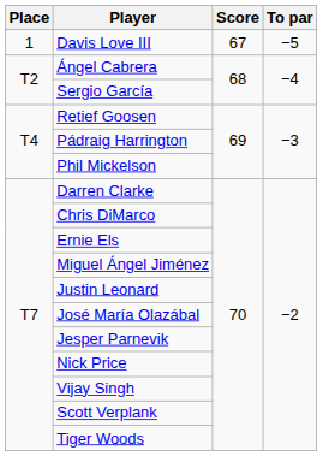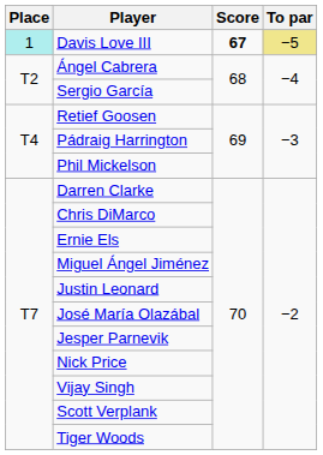Davis Love III | Place: no background -> paleturquoise background
Davis Love III | Score: normal -> bold
Davis Love III | To par: no background -> khaki background
